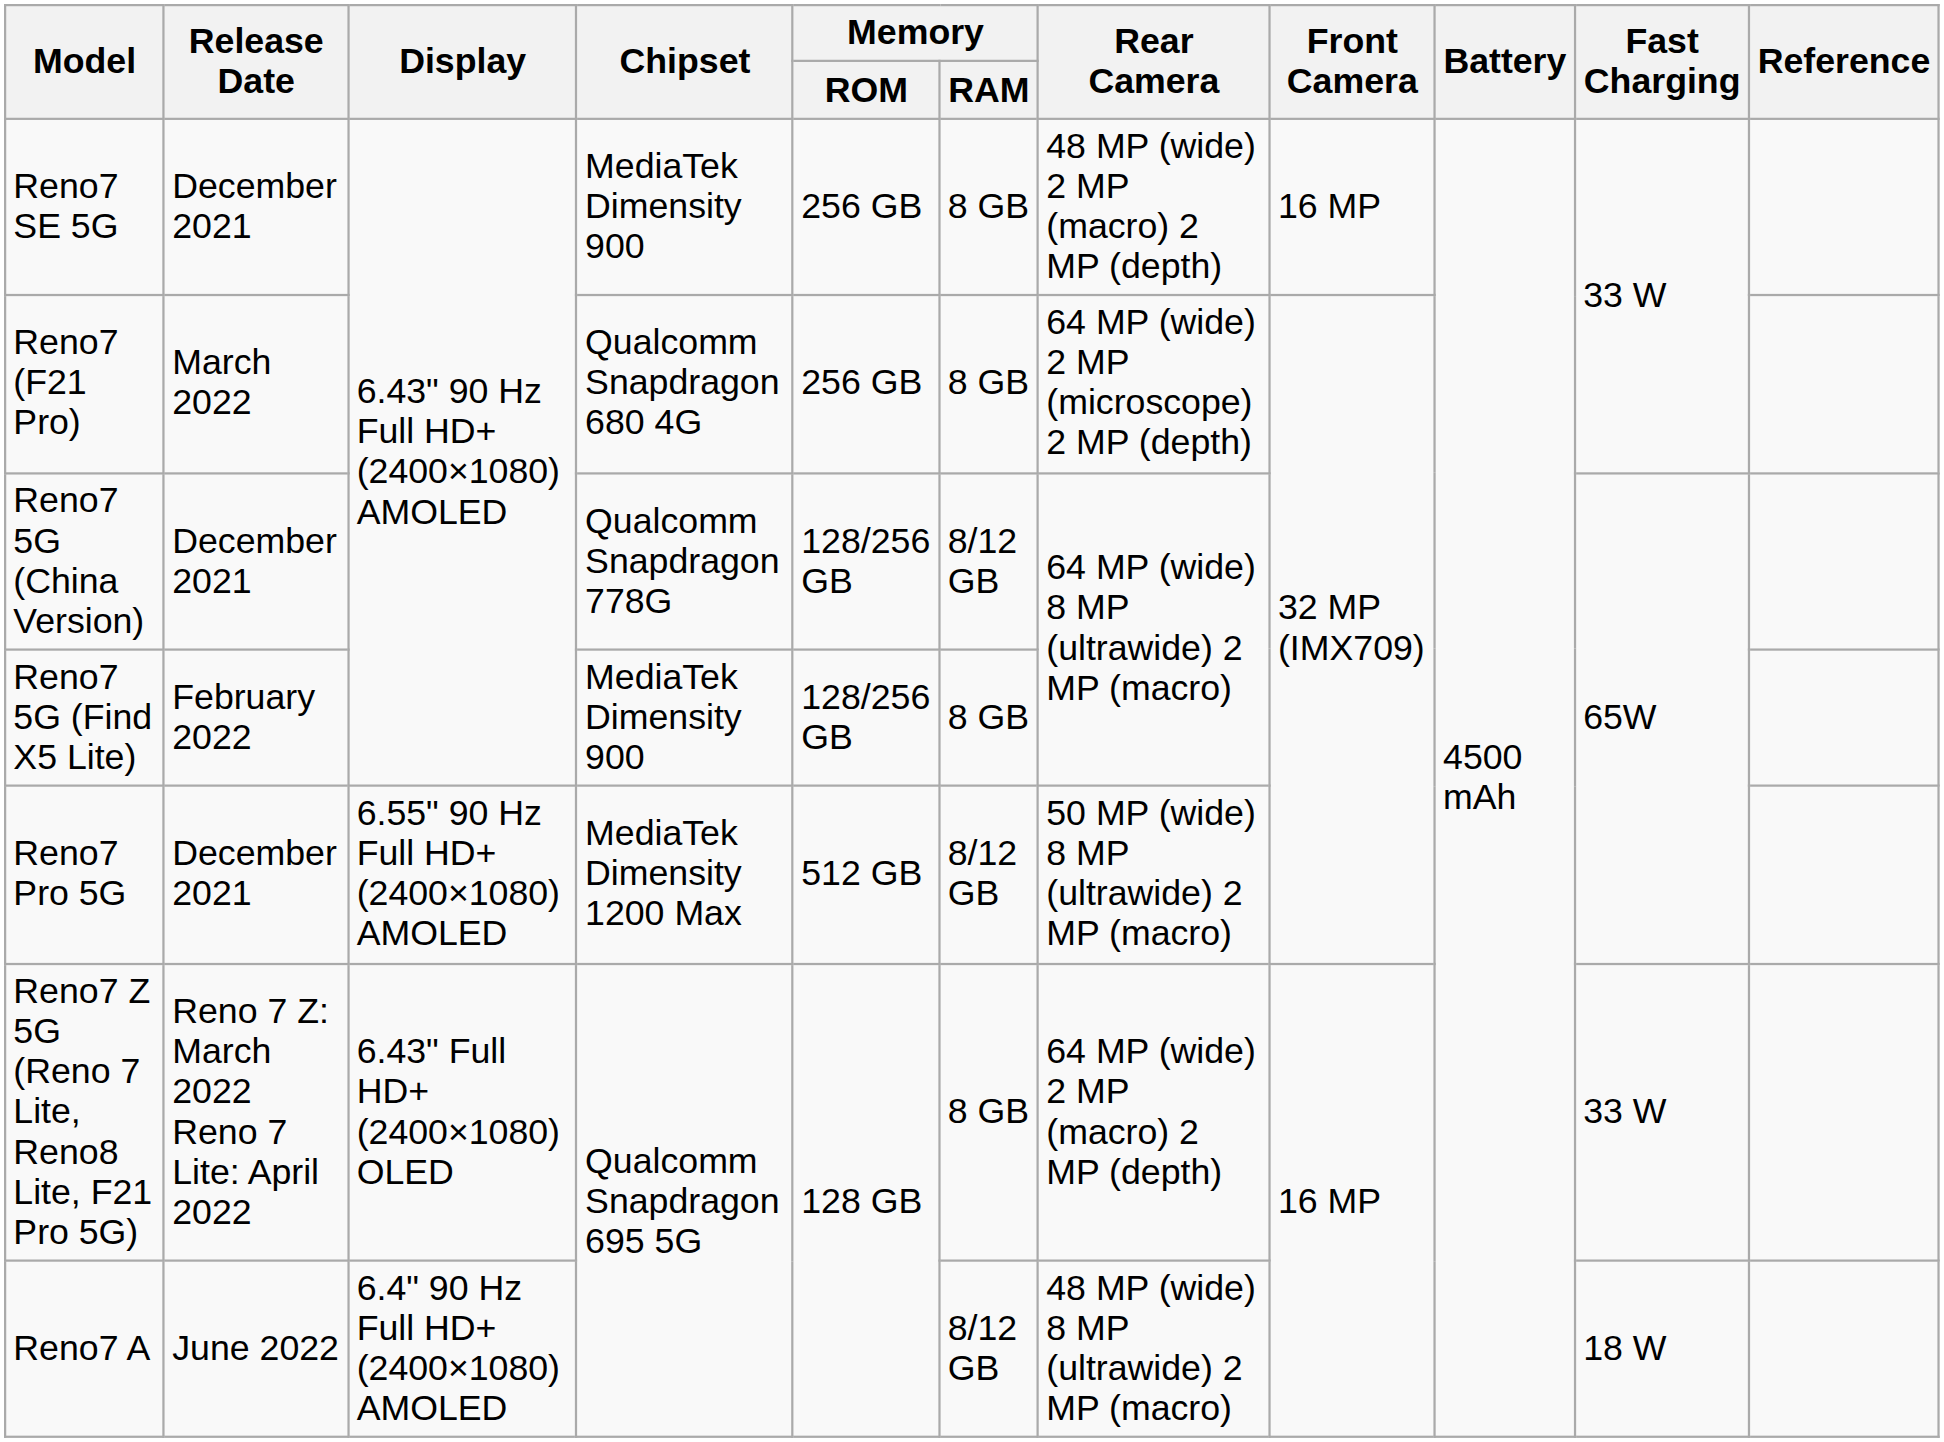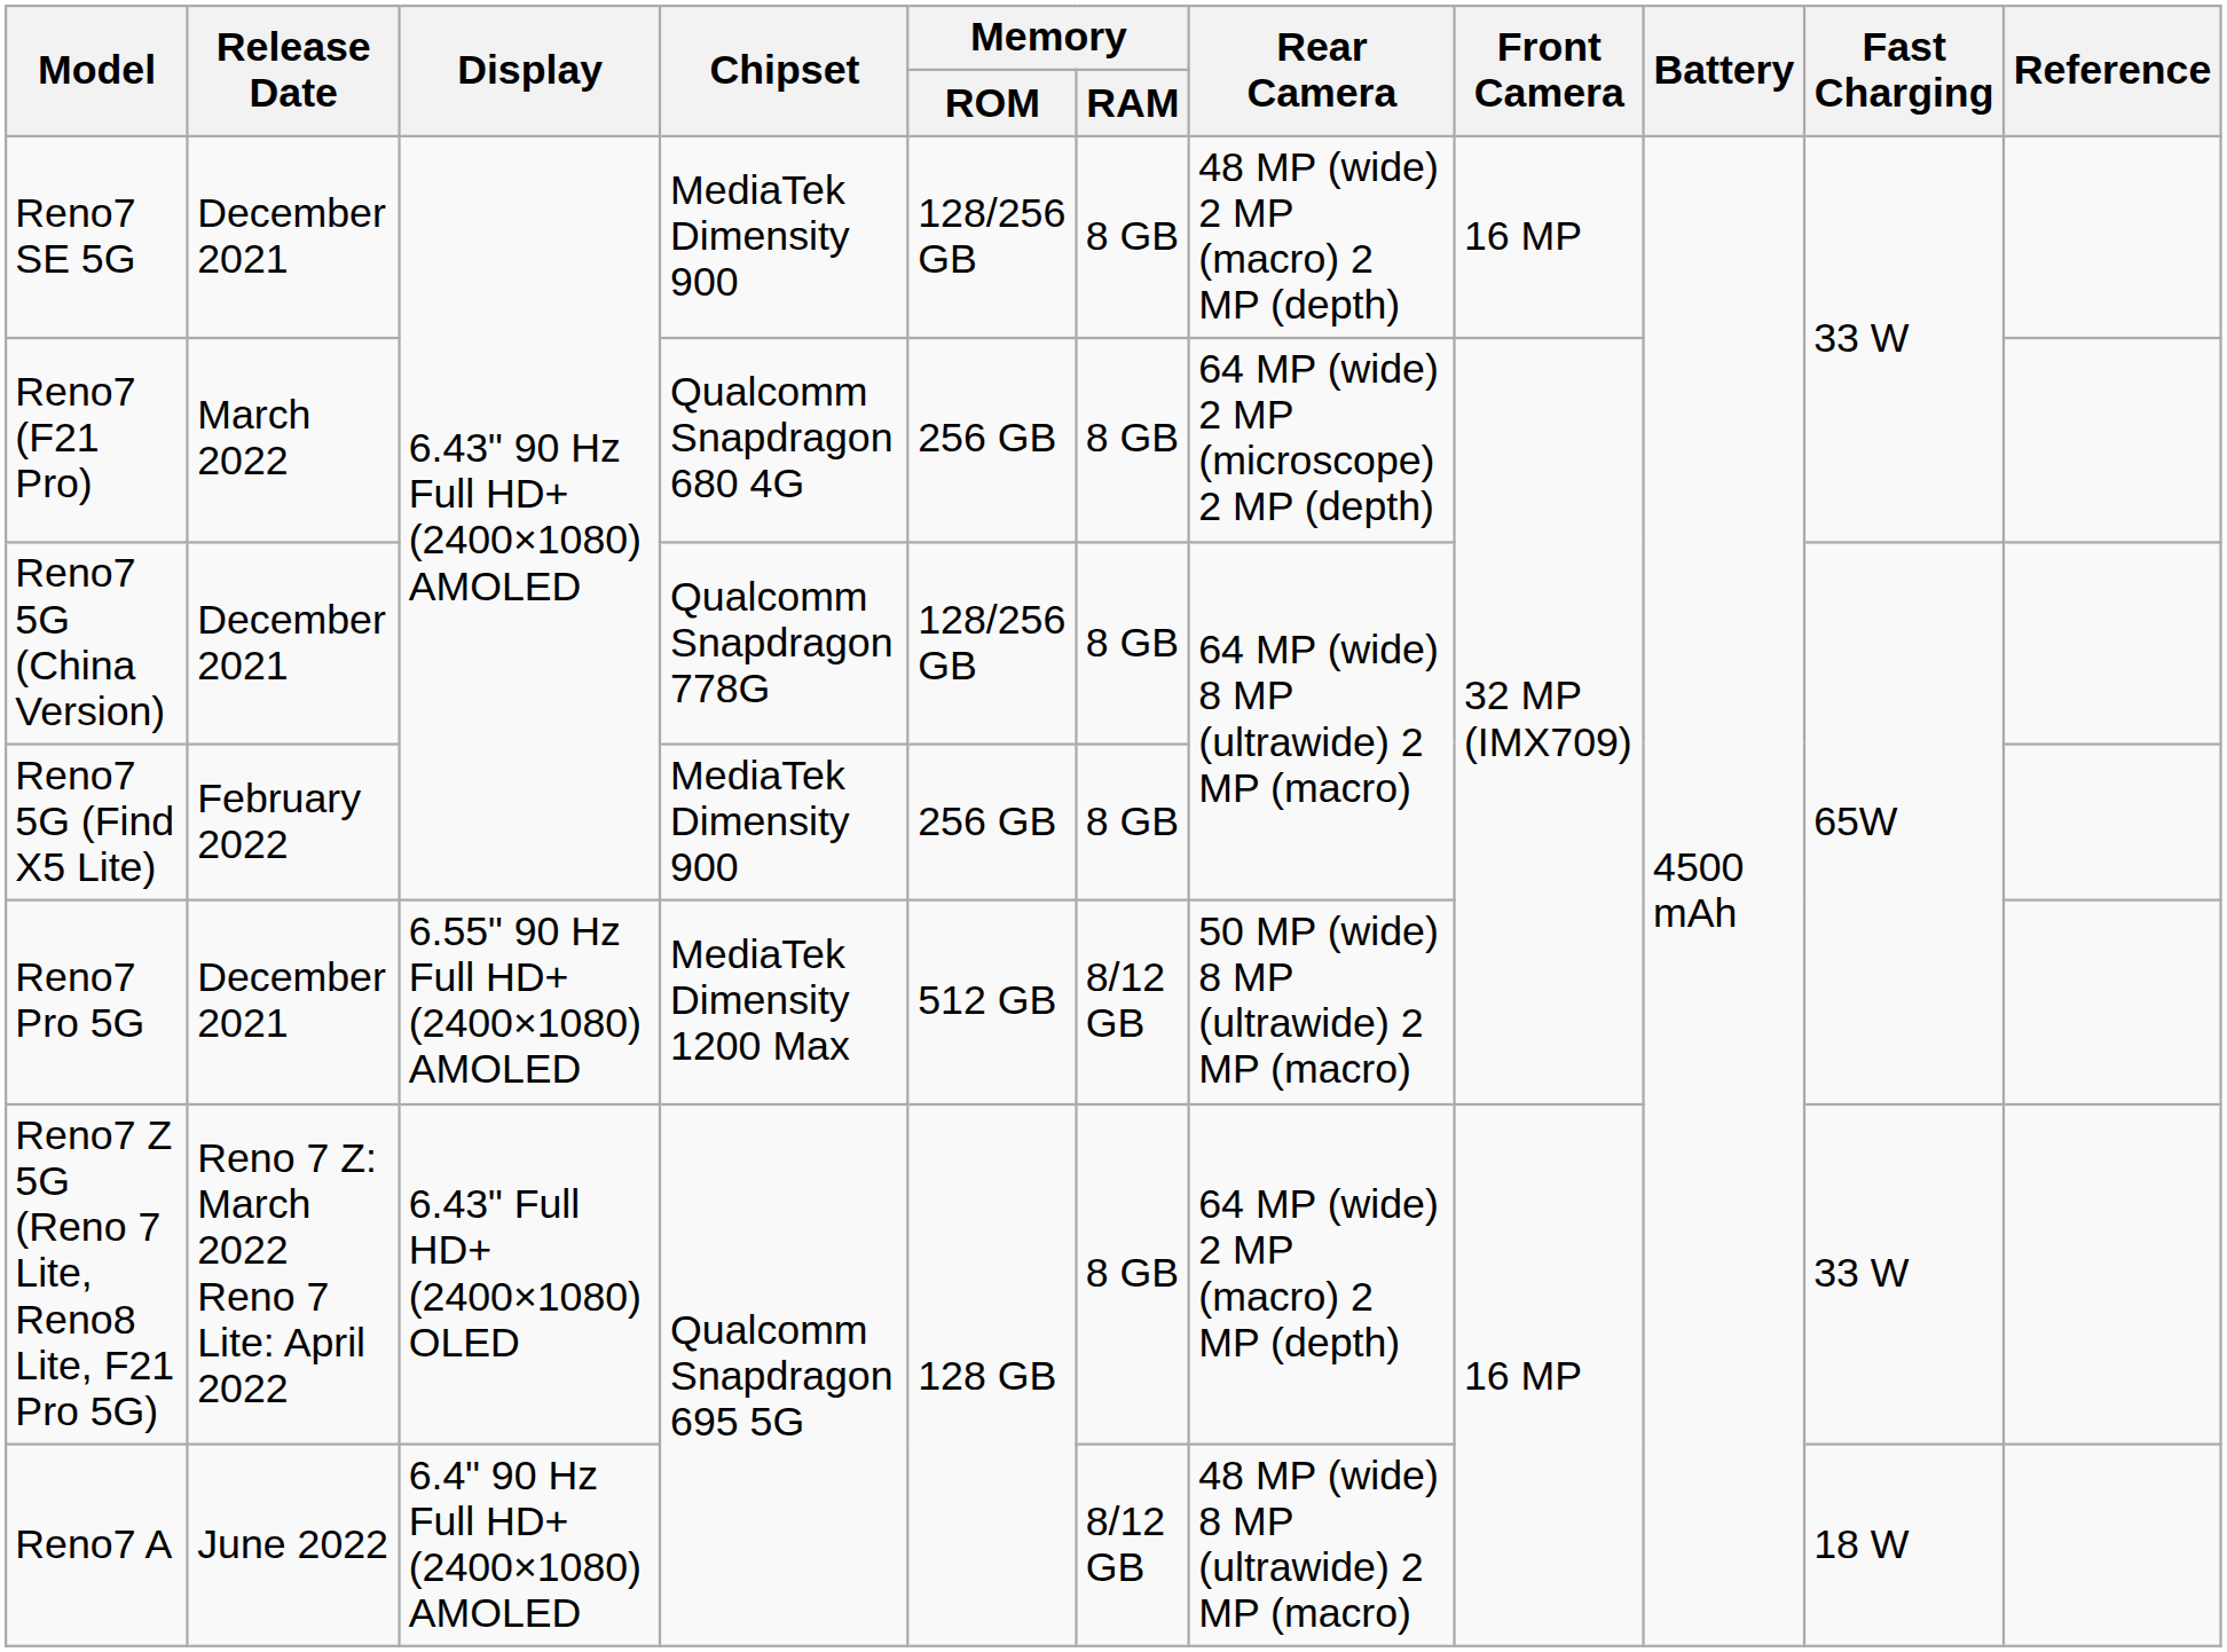Reno7 SE 5G | Memory / ROM: 256 GB -> 128/256 GB
Reno7 5G (China Version) | Memory / RAM: 8/12 GB -> 8 GB
Reno7 5G (Find X5 Lite) | Memory / ROM: 128/256 GB -> 256 GB
